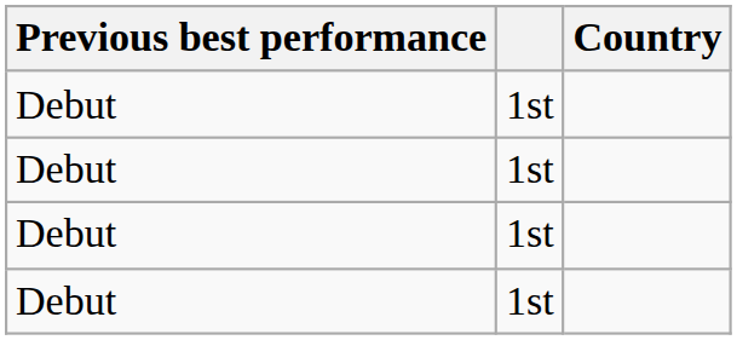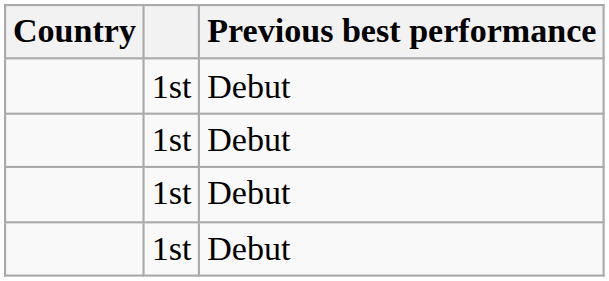columns swapped: Country <-> Previous best performance
